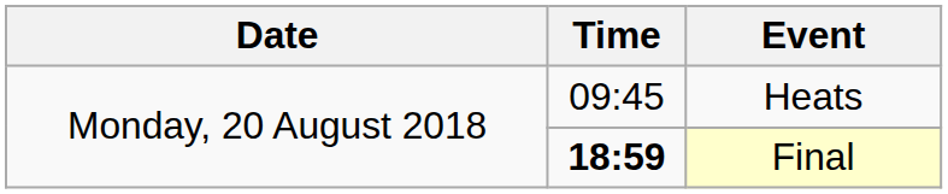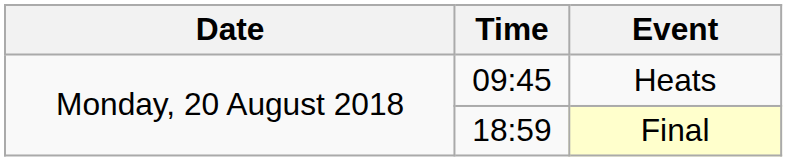Final | Time: bold -> normal
